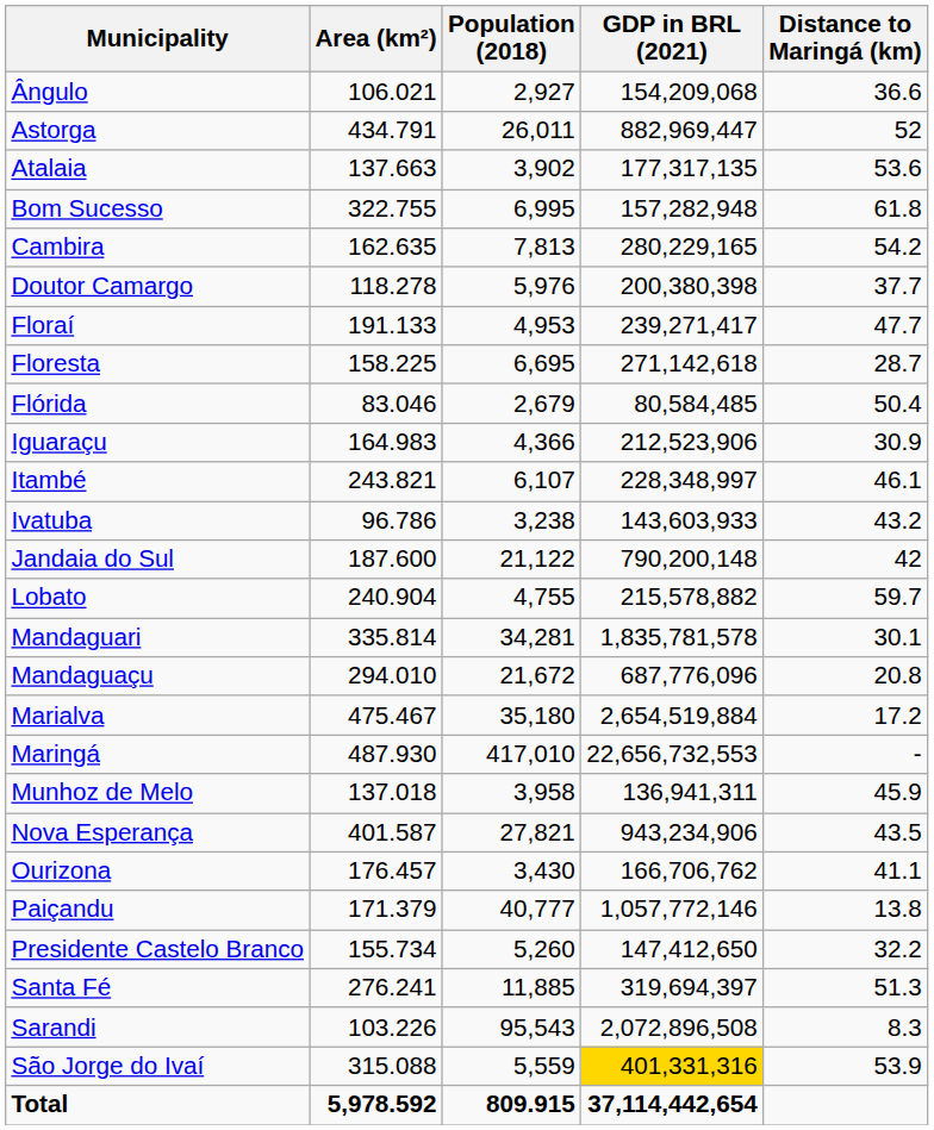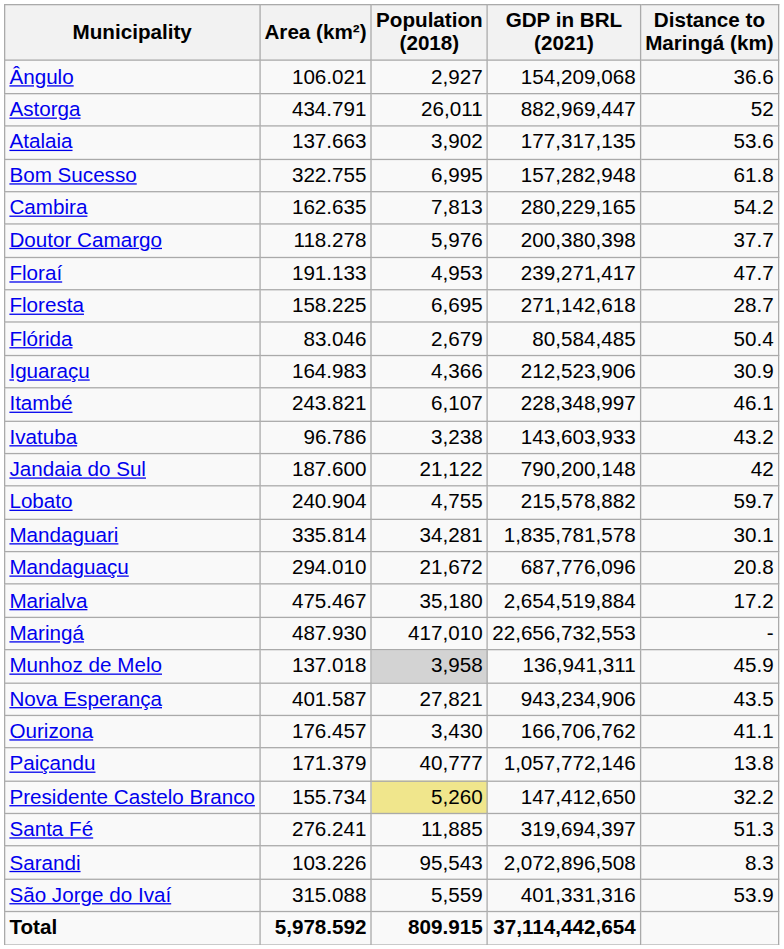Munhoz de Melo | Population (2018): no background -> lightgrey background
Presidente Castelo Branco | Population (2018): no background -> khaki background
São Jorge do Ivaí | GDP in BRL (2021): gold background -> no background
